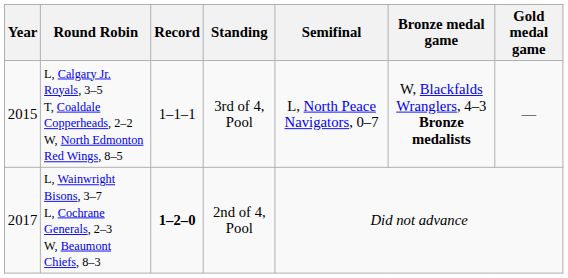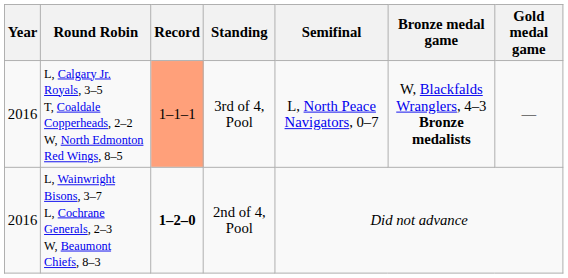row 2 | Year: 2015 -> 2016
row 2 | Record: no background -> lightsalmon background
row 3 | Year: 2017 -> 2016
